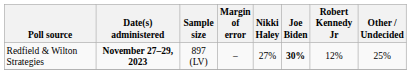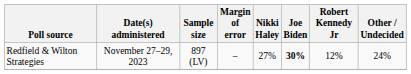Redfield & Wilton Strategies | Date(s) administered: bold -> normal
Redfield & Wilton Strategies | Other / Undecided: 25% -> 24%
